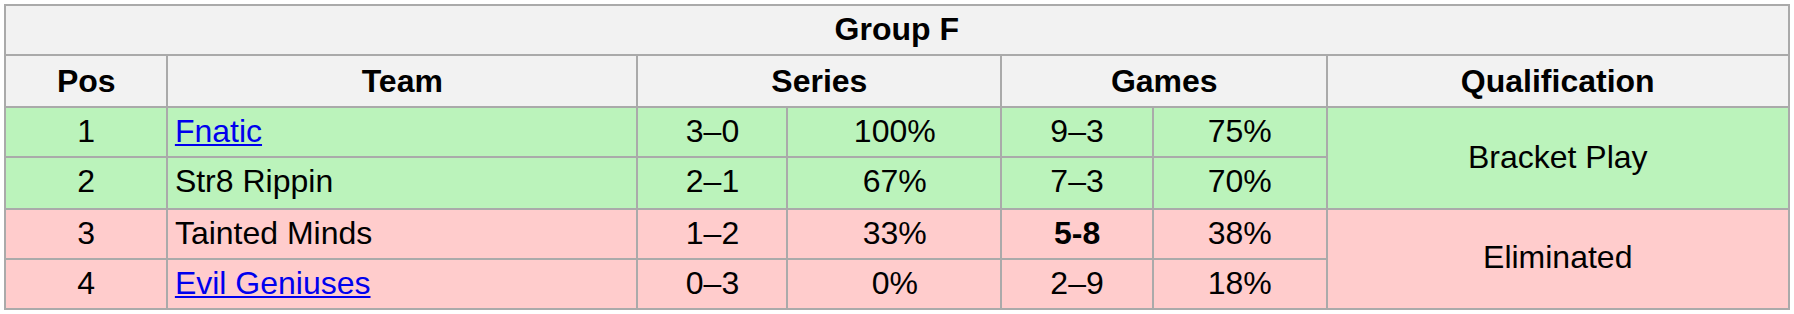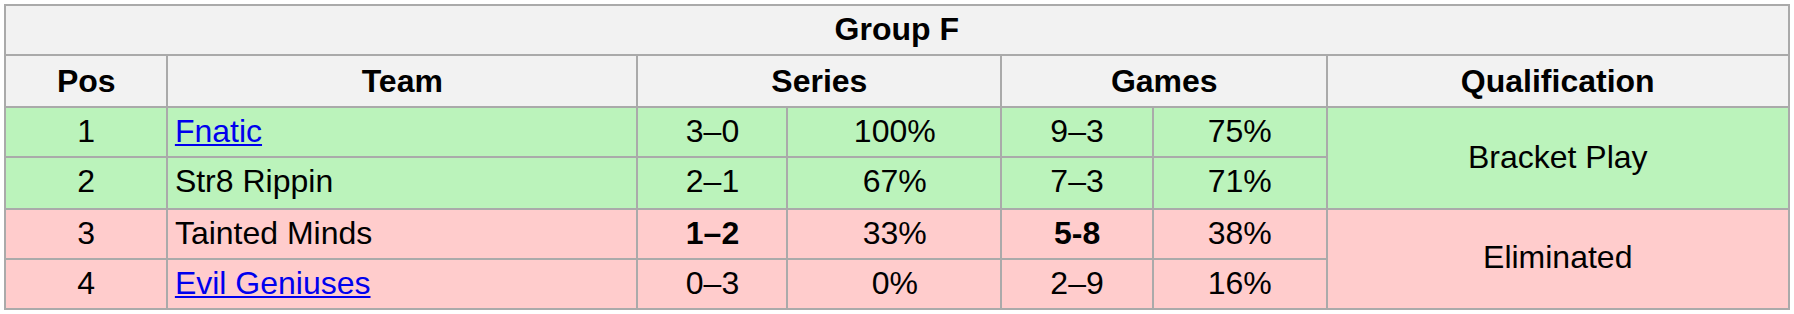Str8 Rippin | column 6: 70% -> 71%
Tainted Minds | column 3: normal -> bold
Evil Geniuses | column 6: 18% -> 16%
